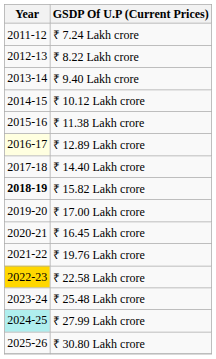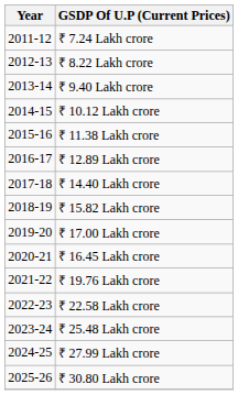₹ 12.89 Lakh crore | Year: lightyellow background -> no background
₹ 15.82 Lakh crore | Year: bold -> normal
₹ 22.58 Lakh crore | Year: gold background -> no background
₹ 27.99 Lakh crore | Year: paleturquoise background -> no background
